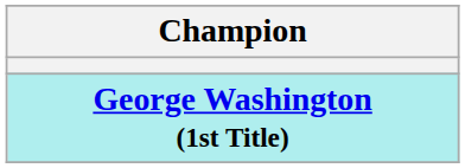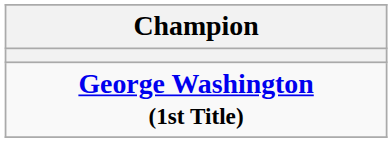row 3 | column 1: paleturquoise background -> no background
